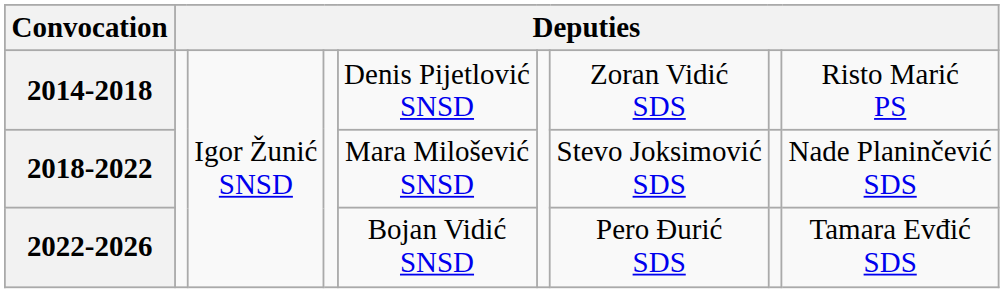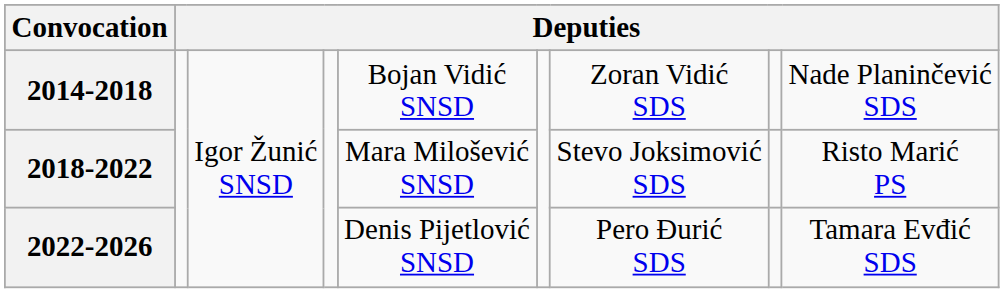2014-2018 | column 5: Denis Pijetlović SNSD -> Bojan Vidić SNSD
2014-2018 | column 9: Risto Marić PS -> Nade Planinčević SDS
2018-2022 | column 9: Nade Planinčević SDS -> Risto Marić PS
2022-2026 | column 5: Bojan Vidić SNSD -> Denis Pijetlović SNSD
